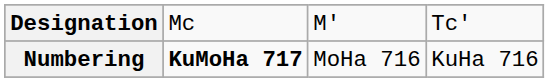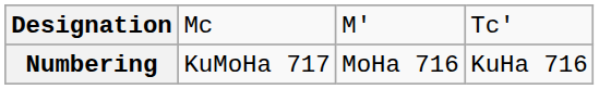Numbering | column 2: bold -> normal
